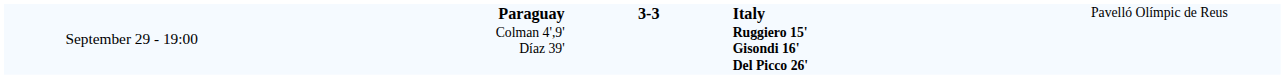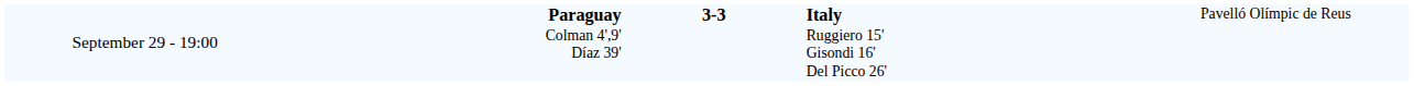Colman 4',9' Díaz 39' | column 4: bold -> normal
